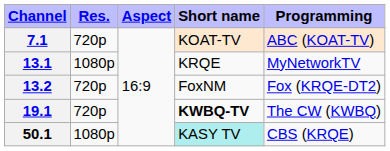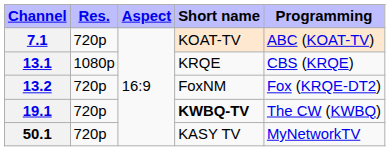13.1 | Programming: MyNetworkTV -> CBS (KRQE)
50.1 | Res.: 1080p -> 720p
50.1 | Short name: paleturquoise background -> no background
50.1 | Programming: CBS (KRQE) -> MyNetworkTV
